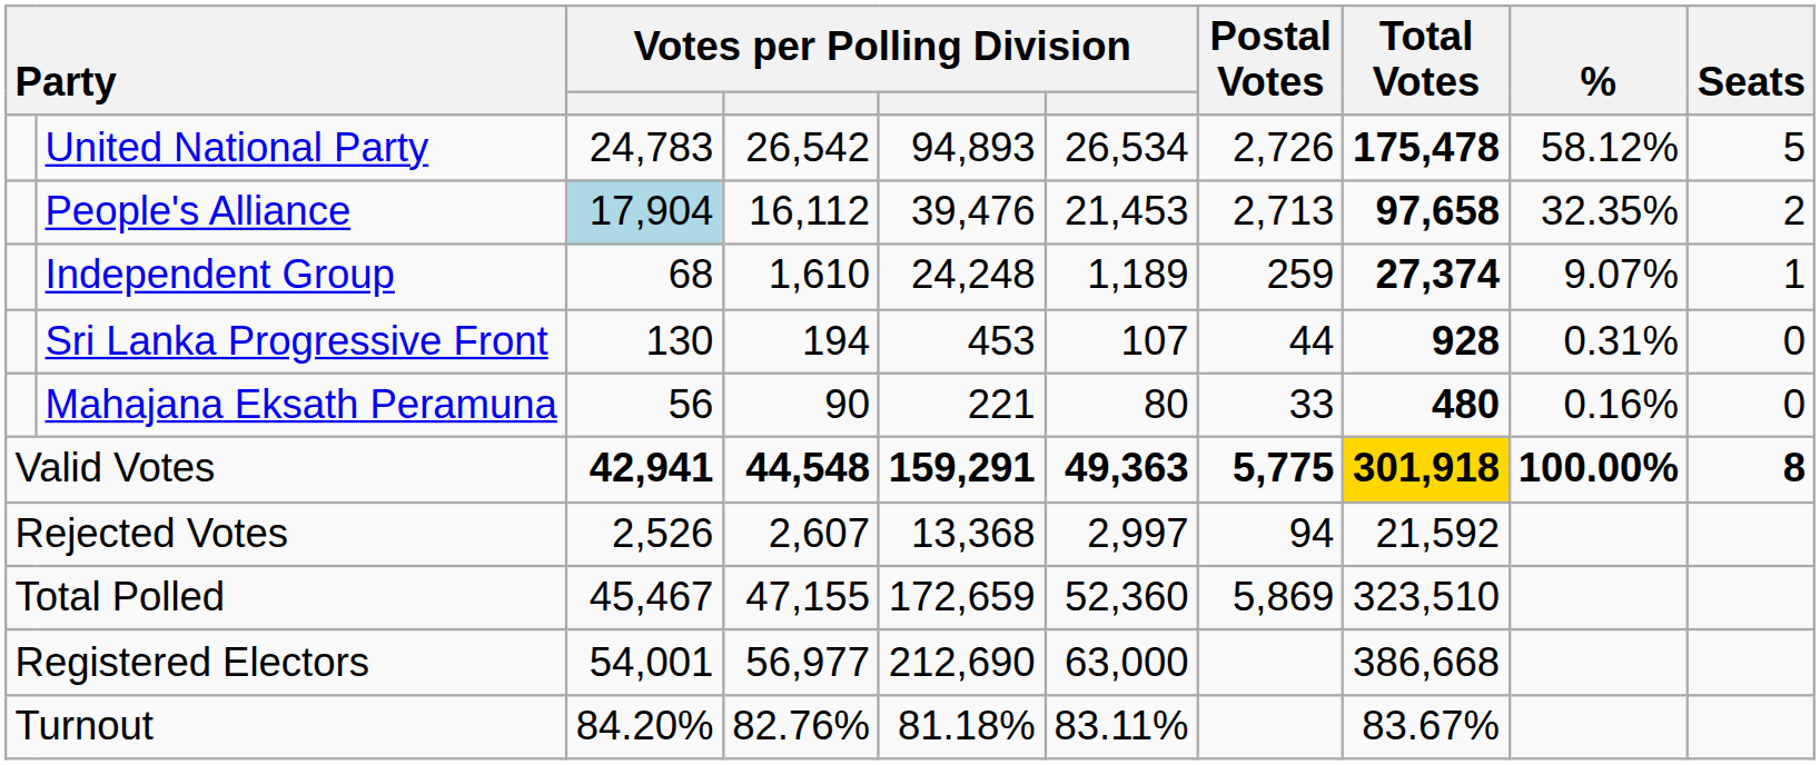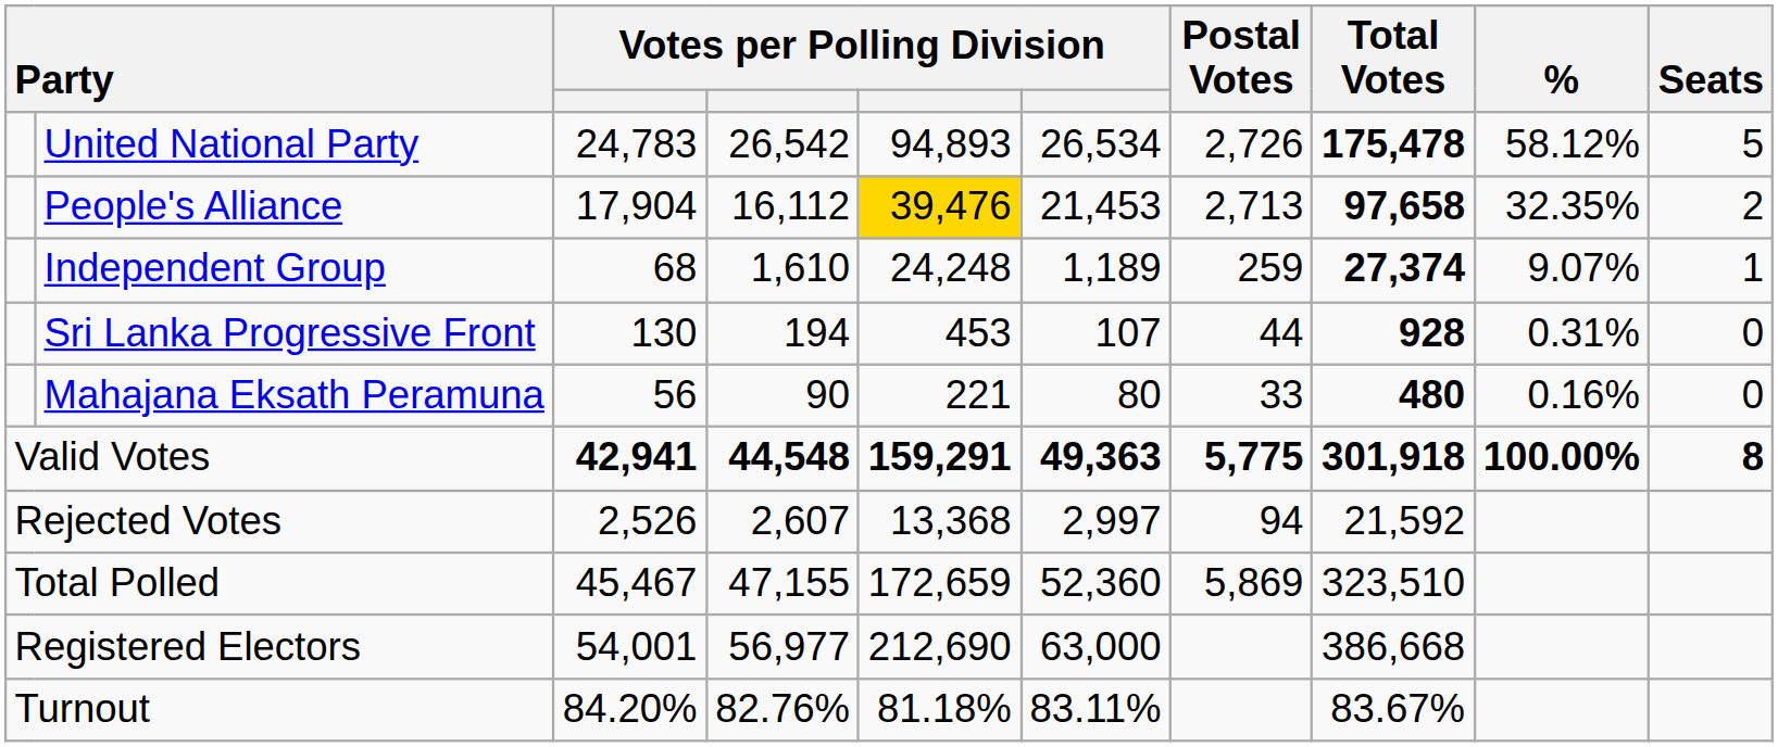People's Alliance | column 3: lightblue background -> no background
People's Alliance | column 5: no background -> gold background
Valid Votes | Total Votes: gold background -> no background
